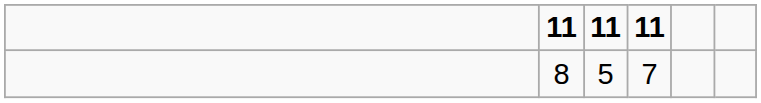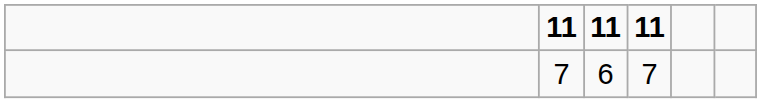row 2 | column 2: 8 -> 7
row 2 | column 3: 5 -> 6
